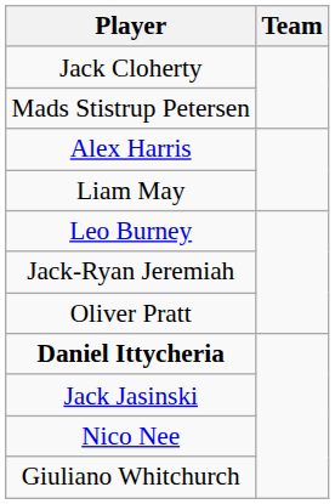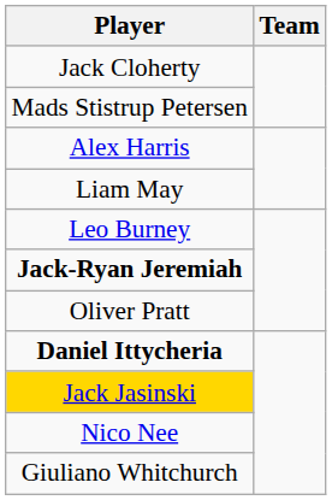Jack-Ryan Jeremiah | Player: normal -> bold
Jack Jasinski | Player: no background -> gold background
